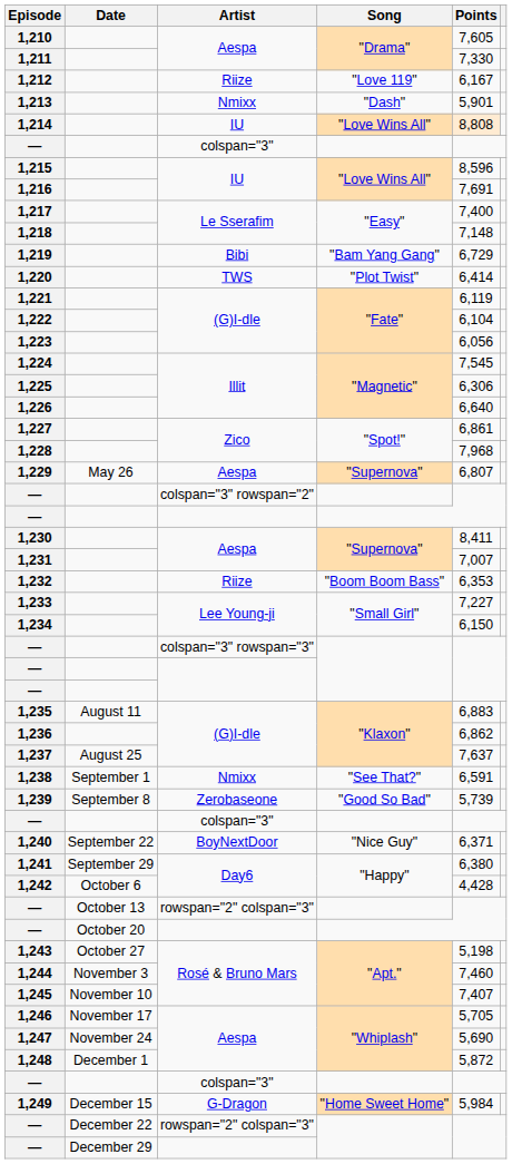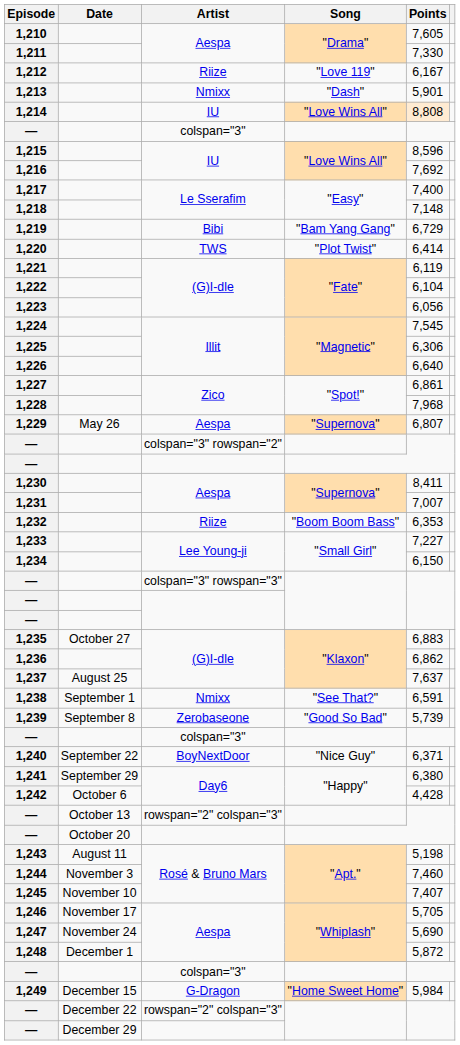1,216 | Points: 7,691 -> 7,692
1,235 | Date: August 11 -> October 27
1,243 | Date: October 27 -> August 11
